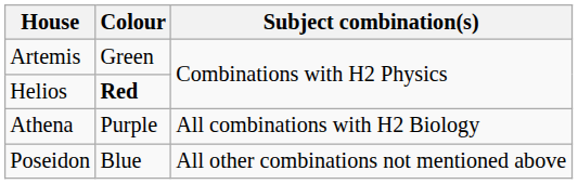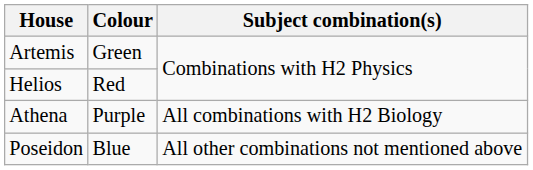Helios | Colour: bold -> normal
